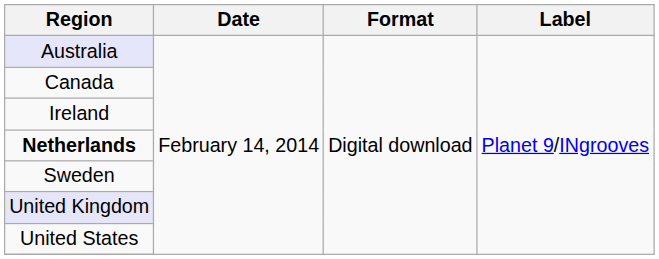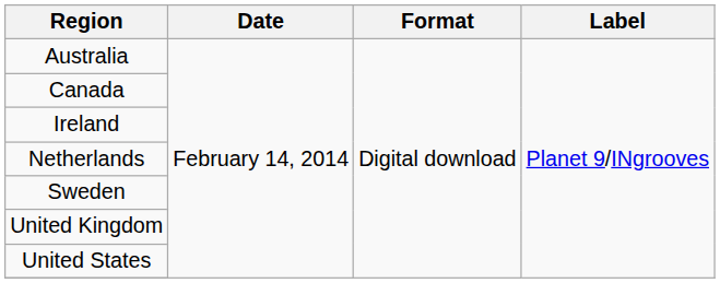Australia | Region: lavender background -> no background
Netherlands | Region: bold -> normal
United Kingdom | Region: lavender background -> no background
